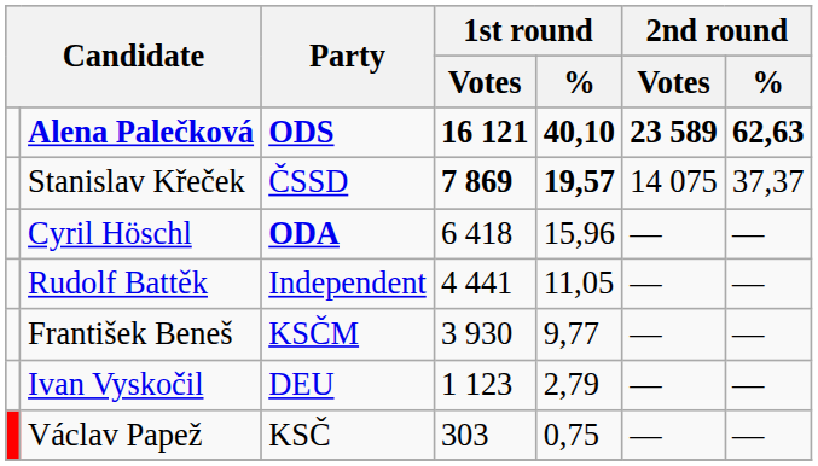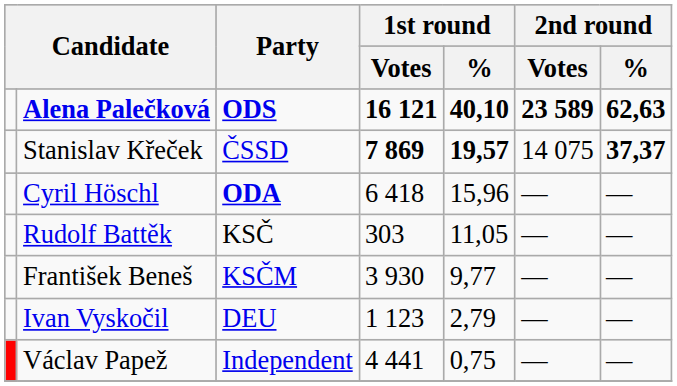Stanislav Křeček | 2nd round / %: normal -> bold
Rudolf Battěk | Party: Independent -> KSČ
Rudolf Battěk | 1st round / Votes: 4 441 -> 303
Václav Papež | Party: KSČ -> Independent
Václav Papež | 1st round / Votes: 303 -> 4 441
